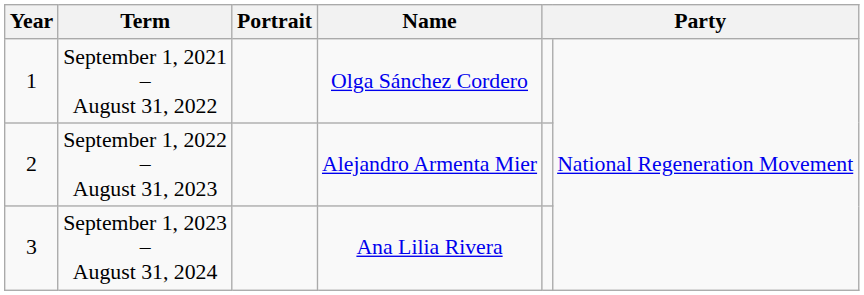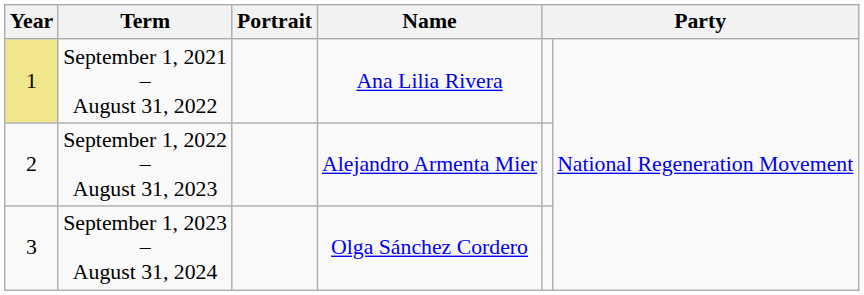September 1, 2021 – August 31, 2022 | Year: no background -> khaki background
September 1, 2021 – August 31, 2022 | Name: Olga Sánchez Cordero -> Ana Lilia Rivera
September 1, 2023 – August 31, 2024 | Name: Ana Lilia Rivera -> Olga Sánchez Cordero
